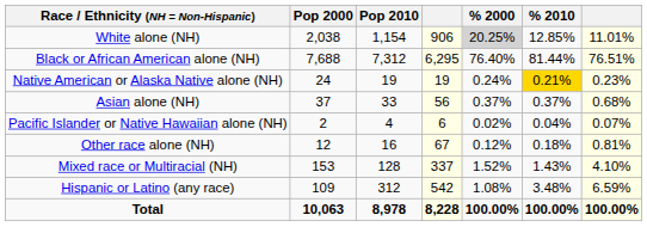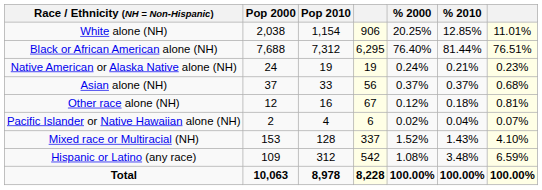White alone (NH) | % 2000: lightgrey background -> no background
Native American or Alaska Native alone (NH) | % 2010: gold background -> no background
rows swapped: Pacific Islander or Native Hawaiian alone (NH) <-> Other race alone (NH)
